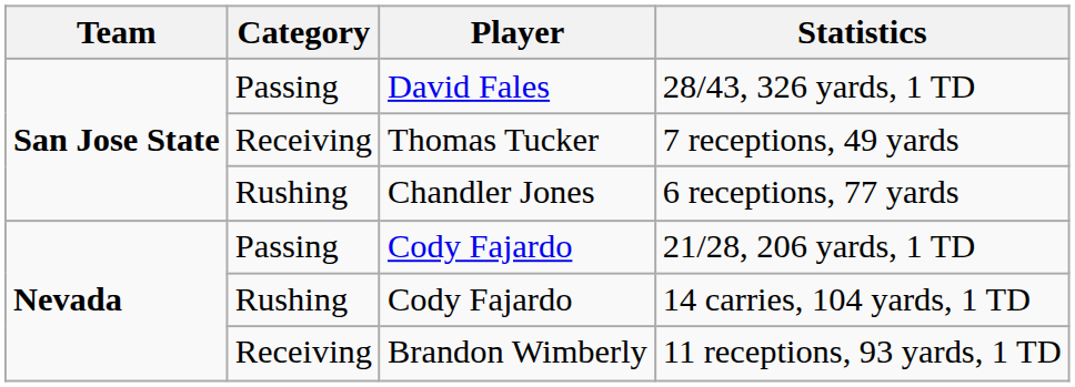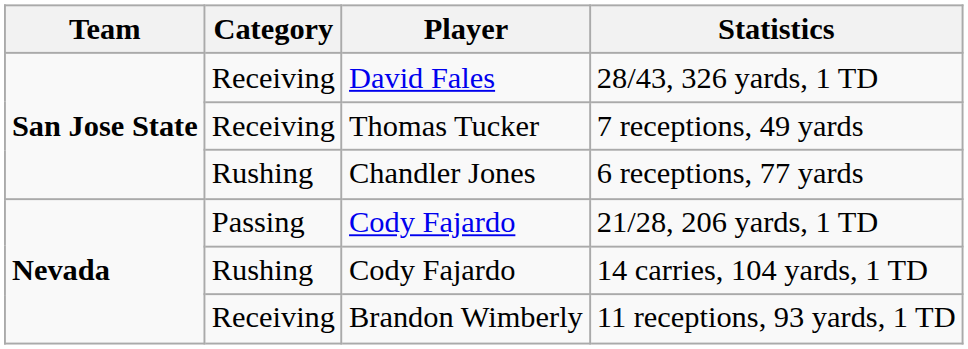28/43, 326 yards, 1 TD | Category: Passing -> Receiving
